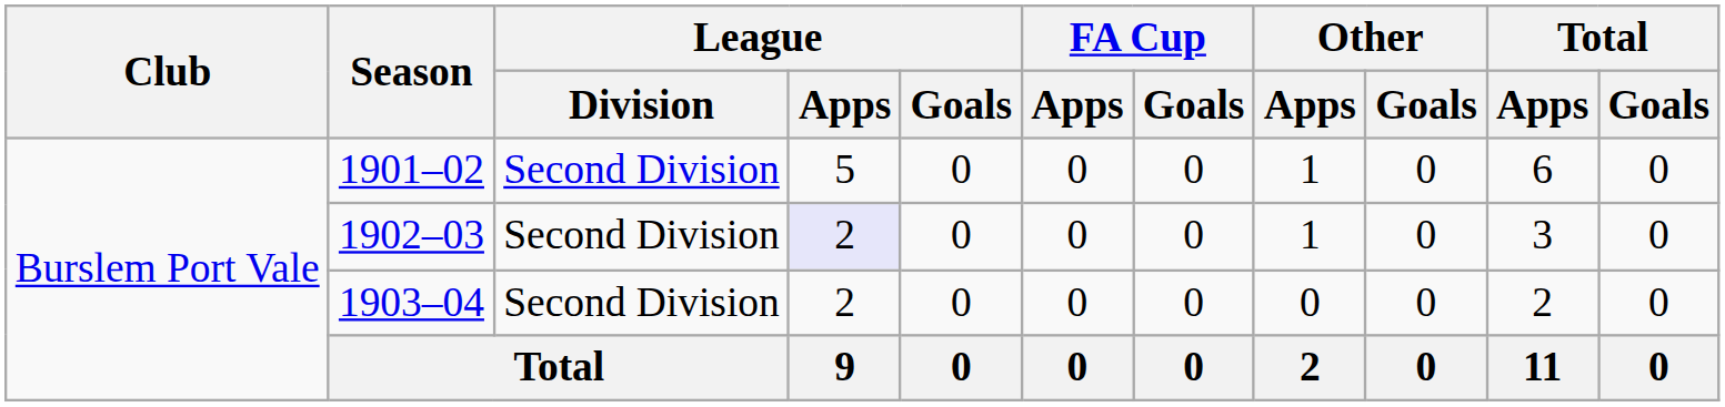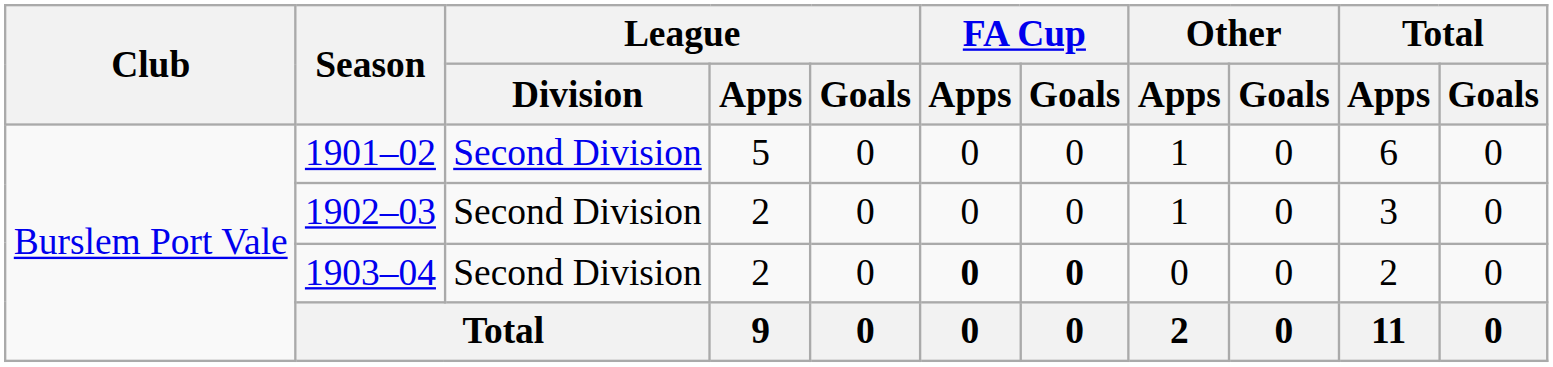1902–03 | League / Apps: lavender background -> no background
1903–04 | FA Cup / Apps: normal -> bold
1903–04 | FA Cup / Goals: normal -> bold
